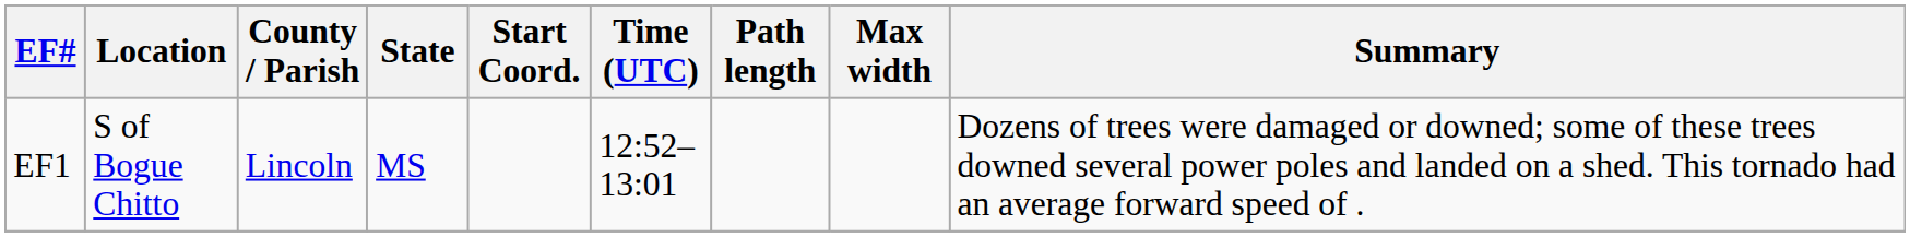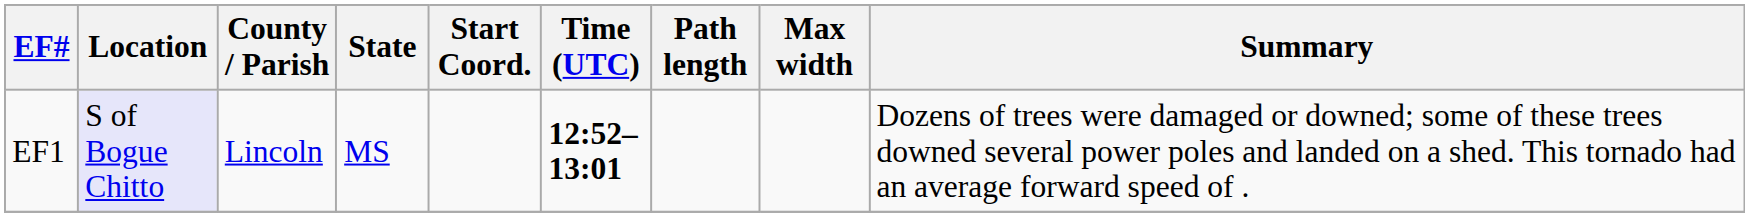EF1 | Location: no background -> lavender background
EF1 | Time (UTC): normal -> bold
